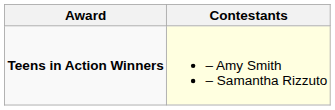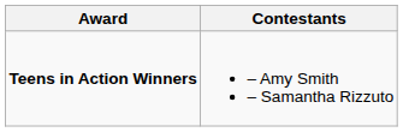Teens in Action Winners | Contestants: lightyellow background -> no background
